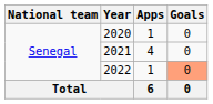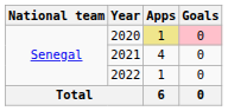2020 | Apps: no background -> khaki background
2020 | Goals: no background -> pink background
2022 | Goals: lightsalmon background -> no background
